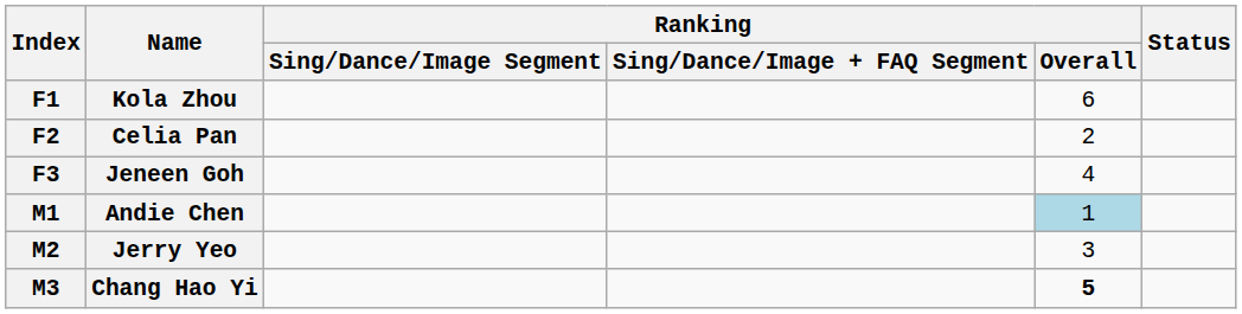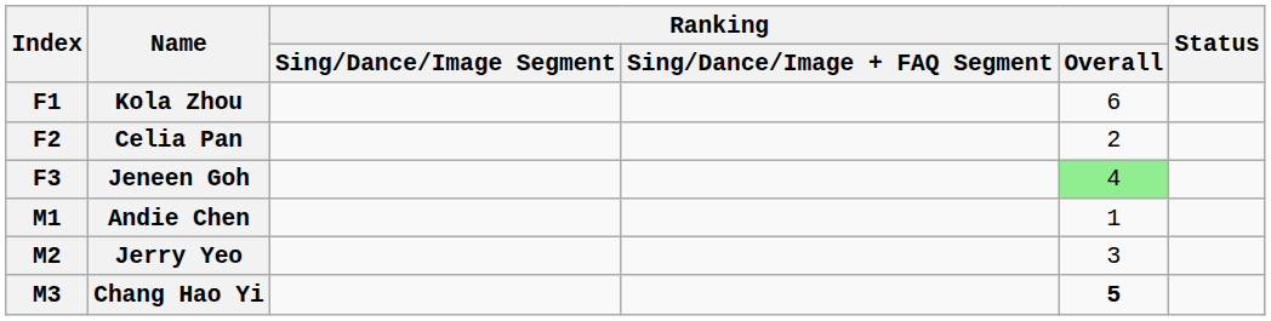Jeneen Goh | Ranking / Overall: no background -> lightgreen background
Andie Chen | Ranking / Overall: lightblue background -> no background
